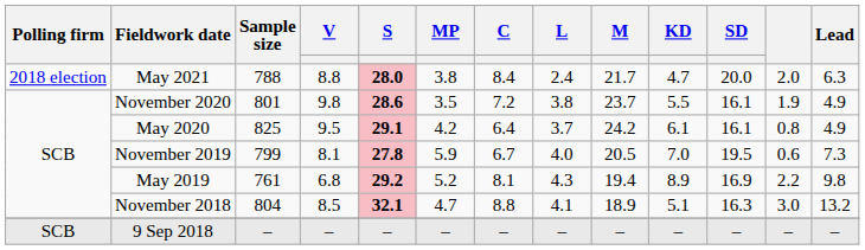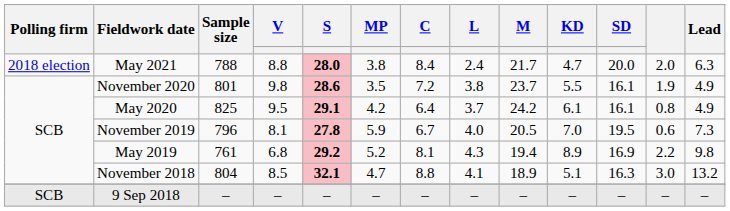November 2019 | Sample size: 799 -> 796
